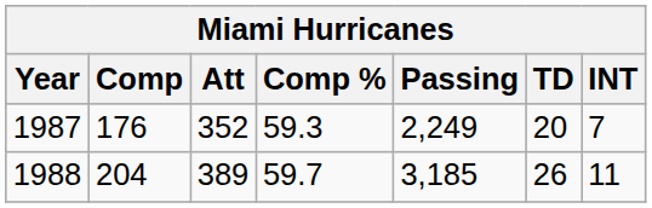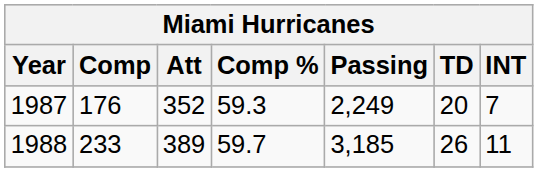1988 | Comp: 204 -> 233
